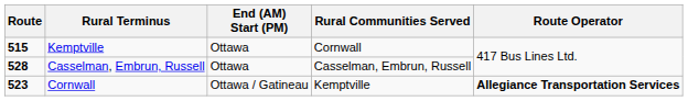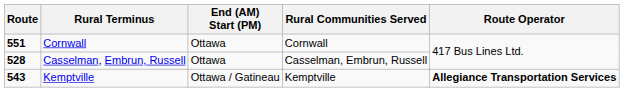row 2 | Route: 515 -> 551
row 2 | Rural Terminus: Kemptville -> Cornwall
row 4 | Route: 523 -> 543
row 4 | Rural Terminus: Cornwall -> Kemptville
